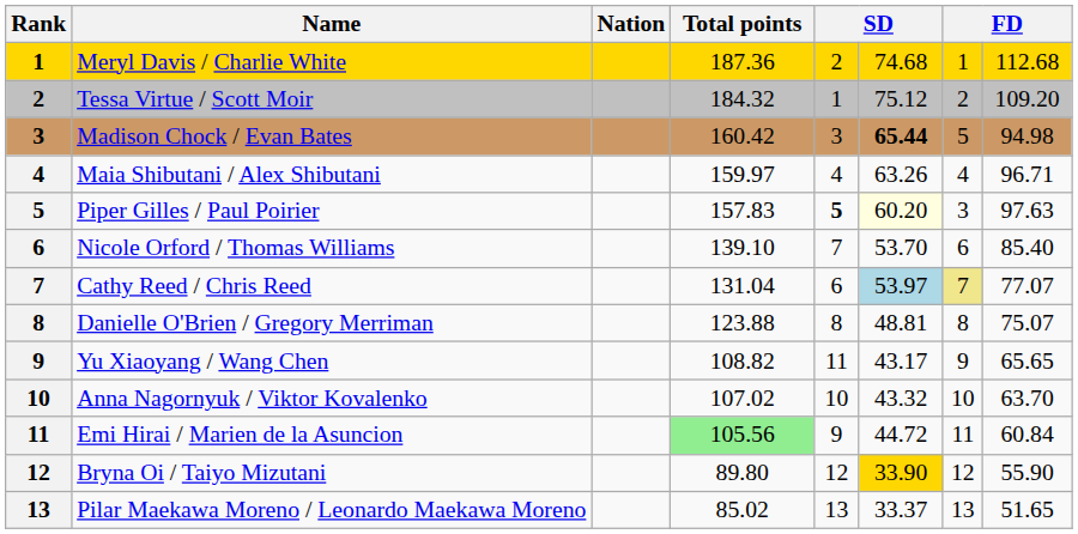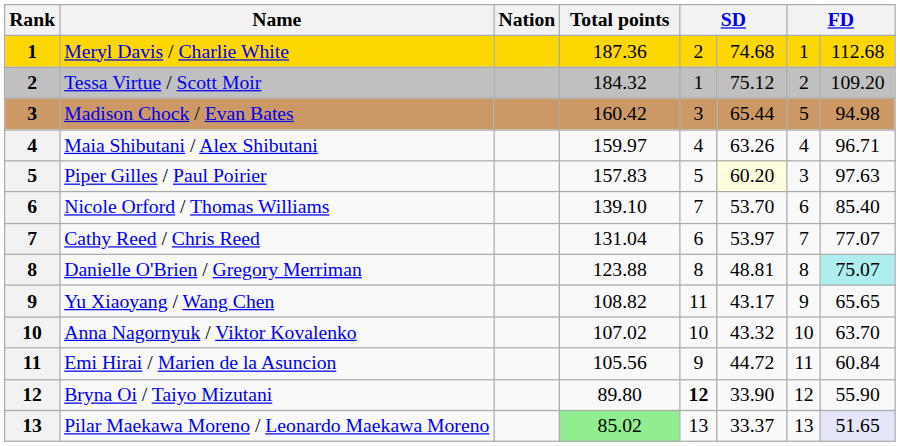Madison Chock / Evan Bates | column 6: bold -> normal
Piper Gilles / Paul Poirier | column 5: bold -> normal
Cathy Reed / Chris Reed | column 6: lightblue background -> no background
Cathy Reed / Chris Reed | column 7: khaki background -> no background
Danielle O'Brien / Gregory Merriman | column 8: no background -> paleturquoise background
Emi Hirai / Marien de la Asuncion | Total points: lightgreen background -> no background
Bryna Oi / Taiyo Mizutani | column 5: normal -> bold
Bryna Oi / Taiyo Mizutani | column 6: gold background -> no background
Pilar Maekawa Moreno / Leonardo Maekawa Moreno | Total points: no background -> lightgreen background
Pilar Maekawa Moreno / Leonardo Maekawa Moreno | column 8: no background -> lavender background
